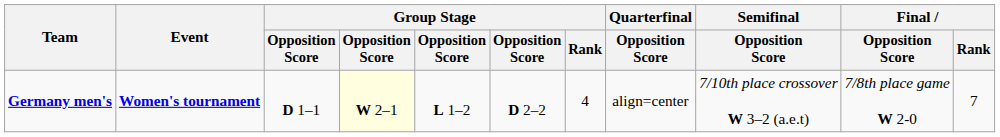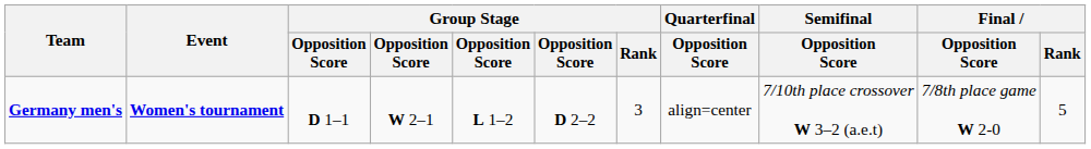Germany men's | column 4: lightyellow background -> no background
Germany men's | Group Stage / Rank: 4 -> 3
Germany men's | Final / Rank: 7 -> 5
